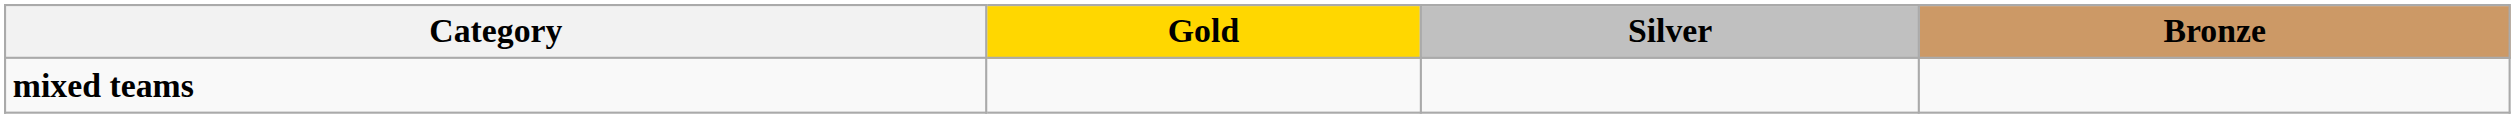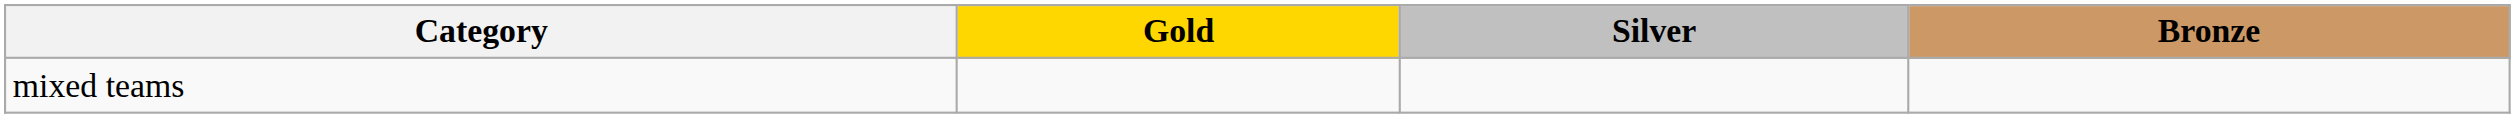mixed teams | Category: bold -> normal
